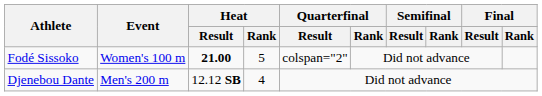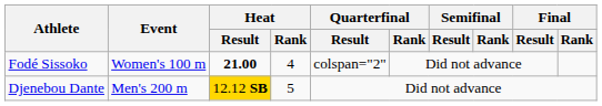Fodé Sissoko | Heat / Rank: 5 -> 4
Djenebou Dante | Heat / Result: no background -> gold background
Djenebou Dante | Heat / Rank: 4 -> 5
